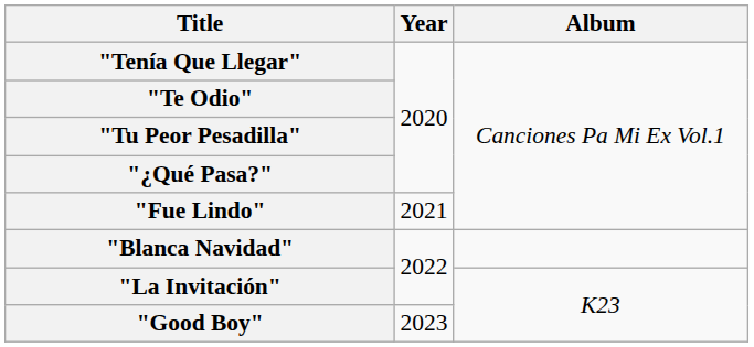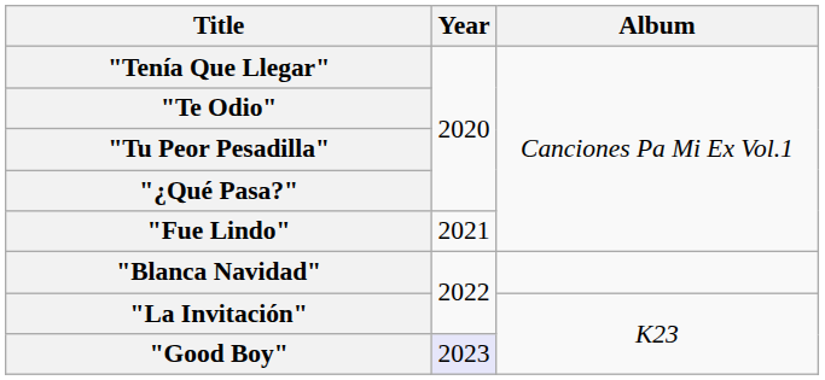"Good Boy" | Year: no background -> lavender background
